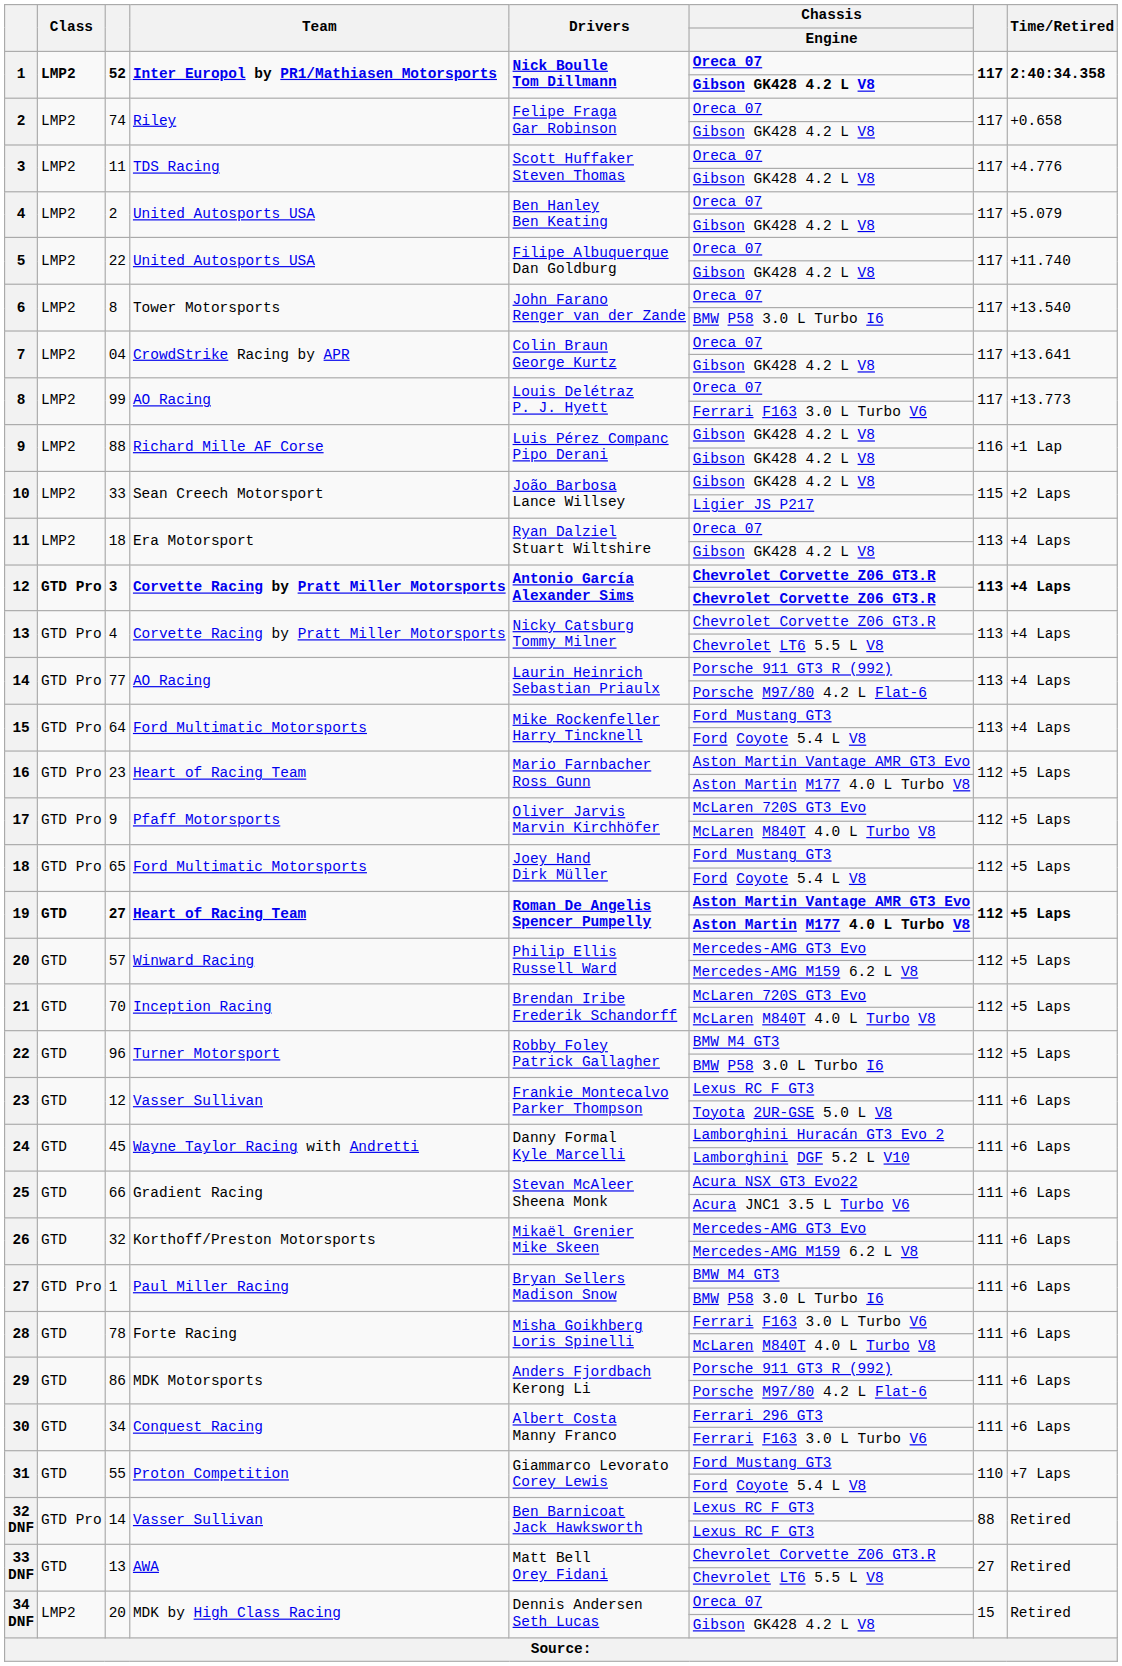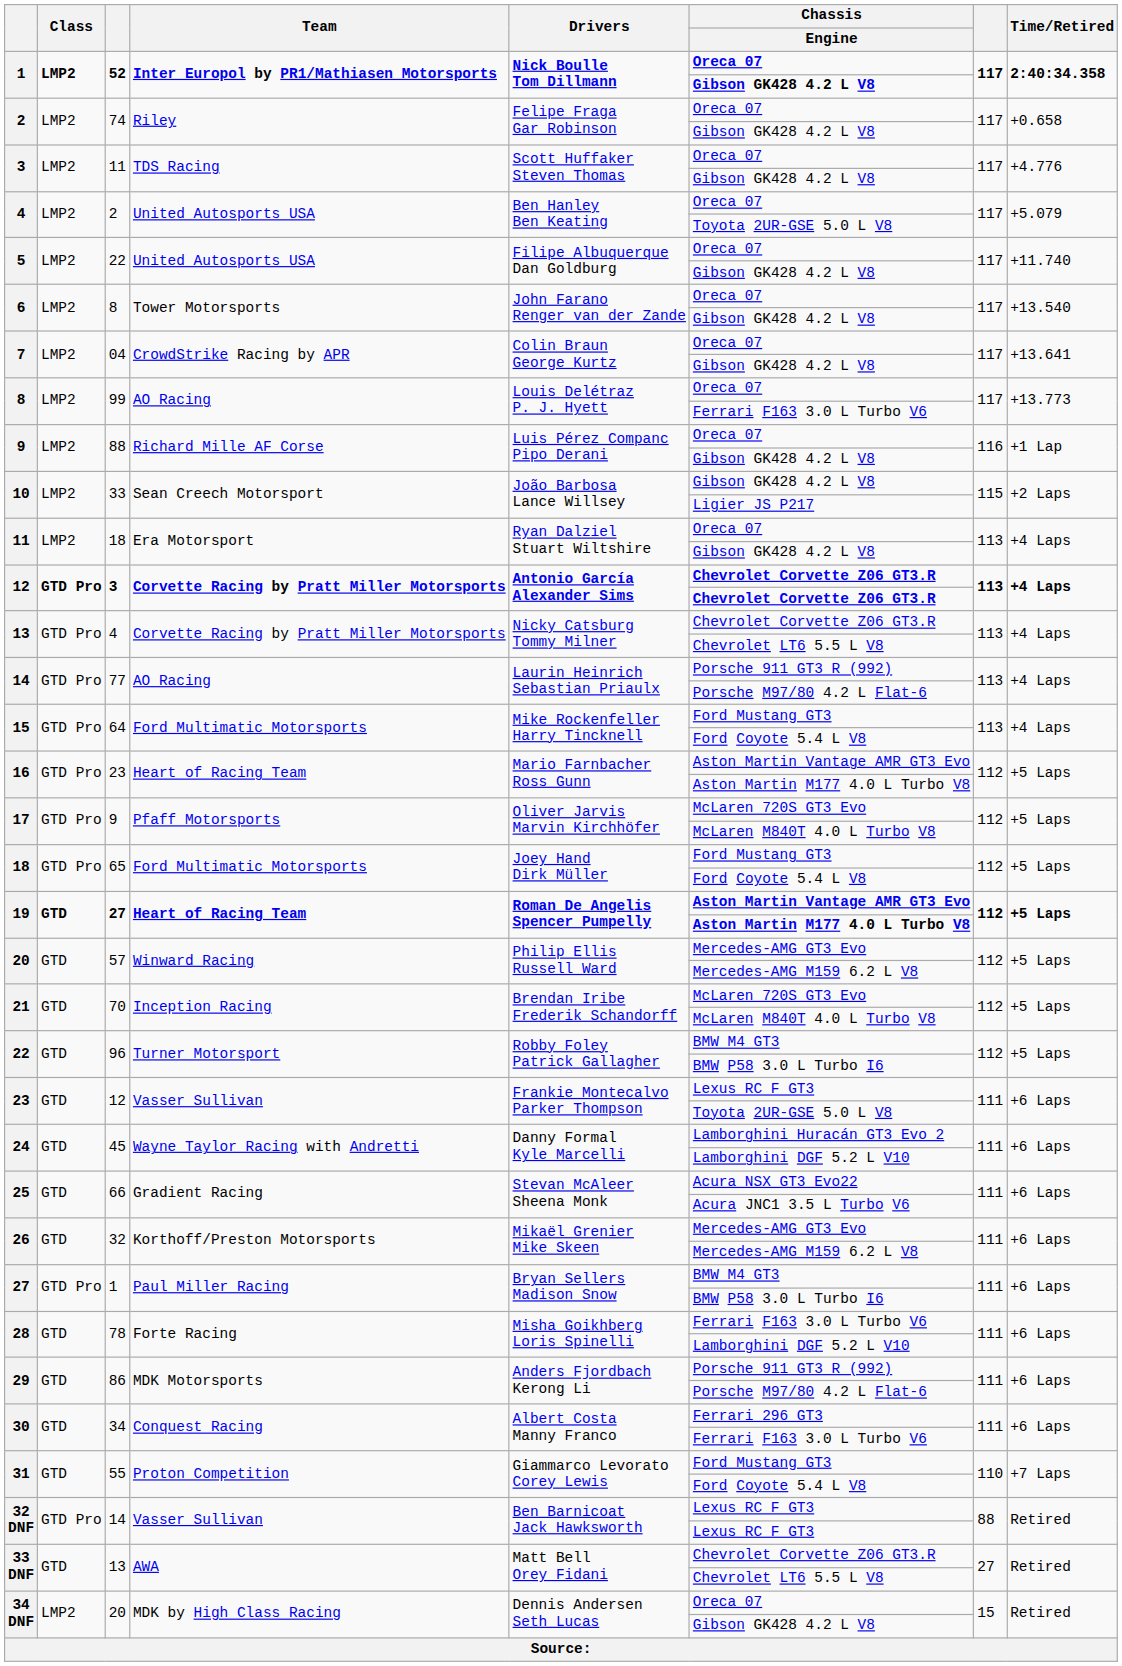row 10 | Chassis / Engine: Gibson GK428 4.2 L V8 -> Toyota 2UR-GSE 5.0 L V8
row 14 | Chassis / Engine: BMW P58 3.0 L Turbo I6 -> Gibson GK428 4.2 L V8
row 19 | Chassis / Engine: Gibson GK428 4.2 L V8 -> Oreca 07
row 58 | Chassis / Engine: McLaren M840T 4.0 L Turbo V8 -> Lamborghini DGF 5.2 L V10
